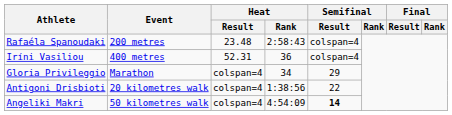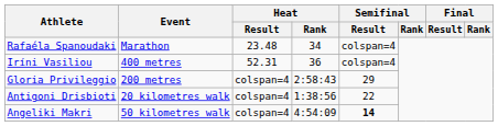Rafaéla Spanoudaki | Event: 200 metres -> Marathon
Rafaéla Spanoudaki | Heat / Rank: 2:58:43 -> 34
Gloria Privileggio | Event: Marathon -> 200 metres
Gloria Privileggio | Heat / Rank: 34 -> 2:58:43
